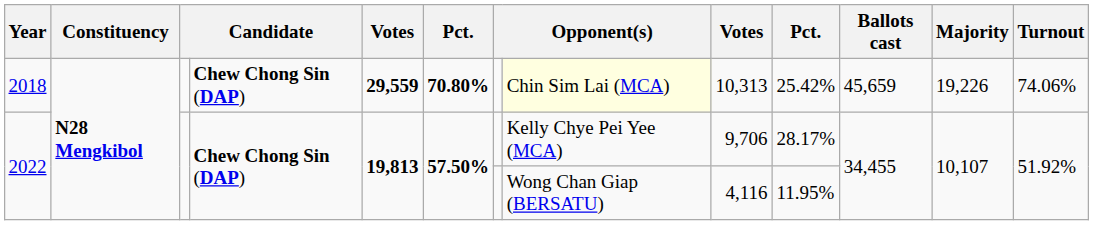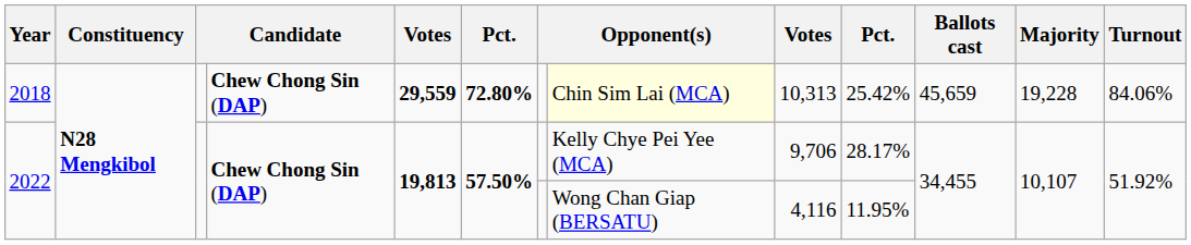2018 | column 6: 70.80% -> 72.80%
2018 | Majority: 19,226 -> 19,228
2018 | Turnout: 74.06% -> 84.06%
